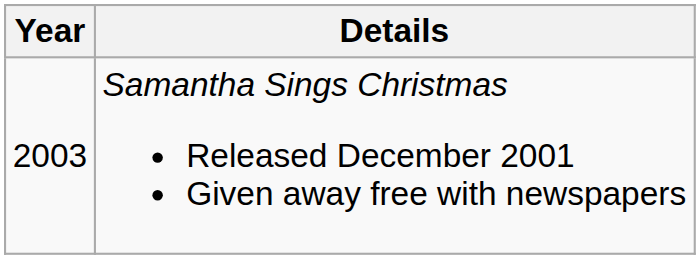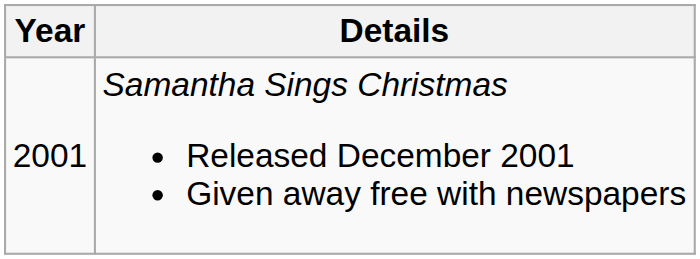row 2 | Year: 2003 -> 2001
